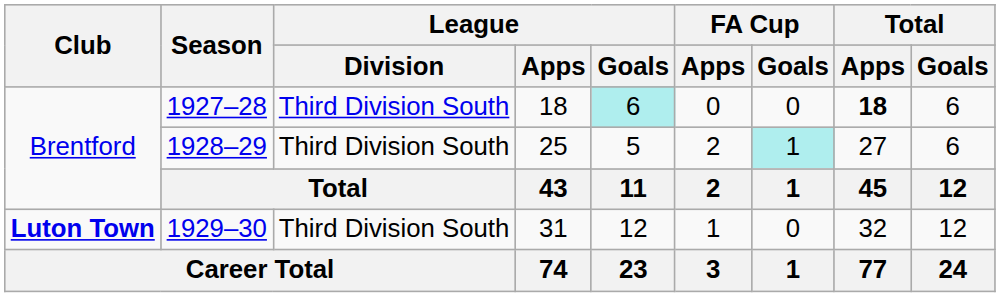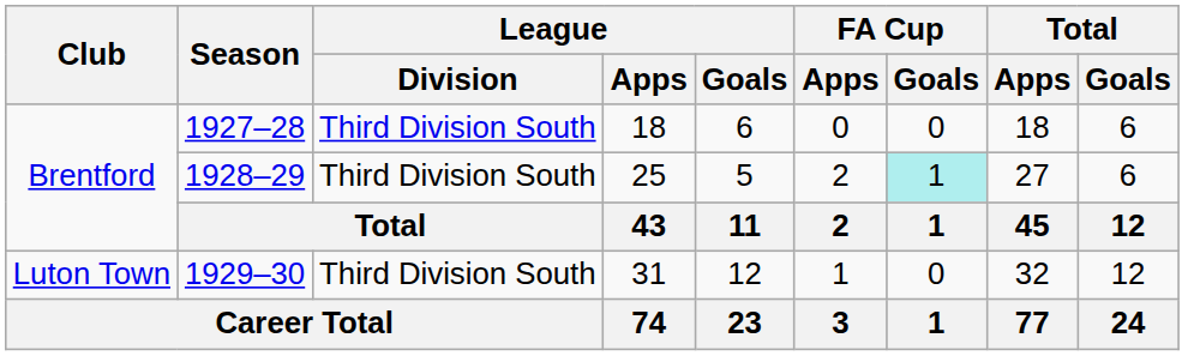1927–28 | League / Goals: paleturquoise background -> no background
1927–28 | Total / Apps: bold -> normal
1929–30 | Club: bold -> normal
